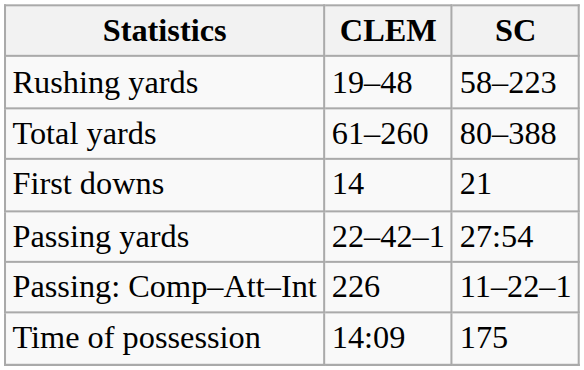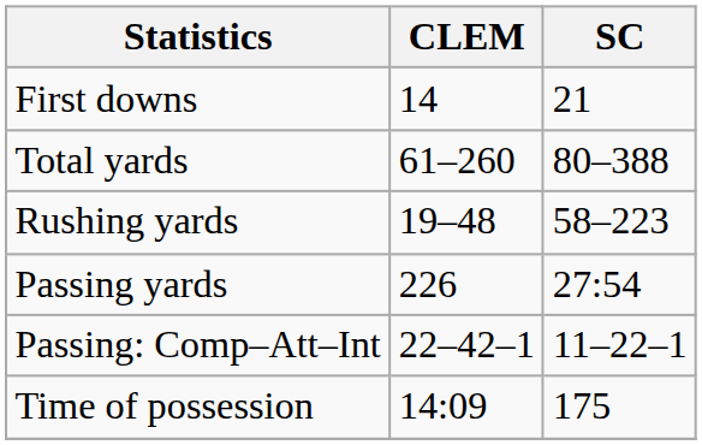rows swapped: First downs <-> Rushing yards
Passing yards | CLEM: 22–42–1 -> 226
Passing: Comp–Att–Int | CLEM: 226 -> 22–42–1
